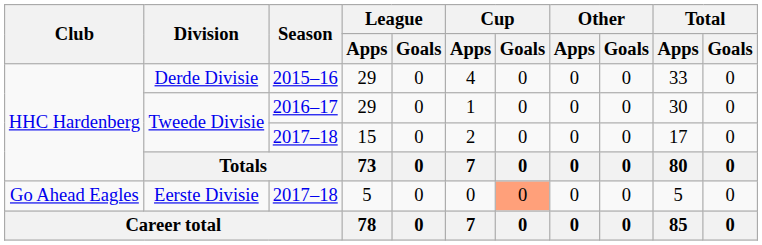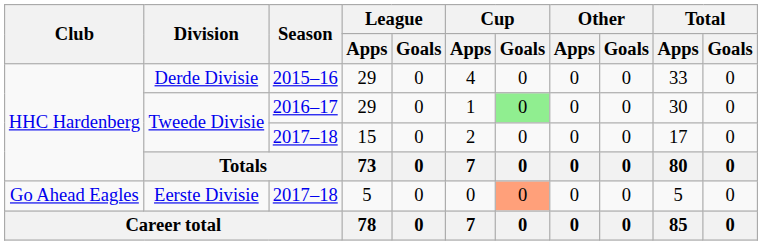Tweede Divisie / 2016–17 | Cup / Goals: no background -> lightgreen background
